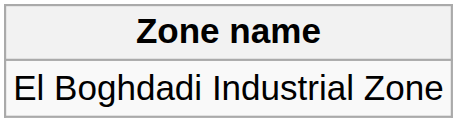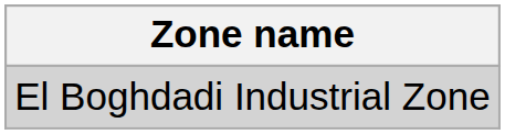row 2 | column 1: no background -> lightgrey background
